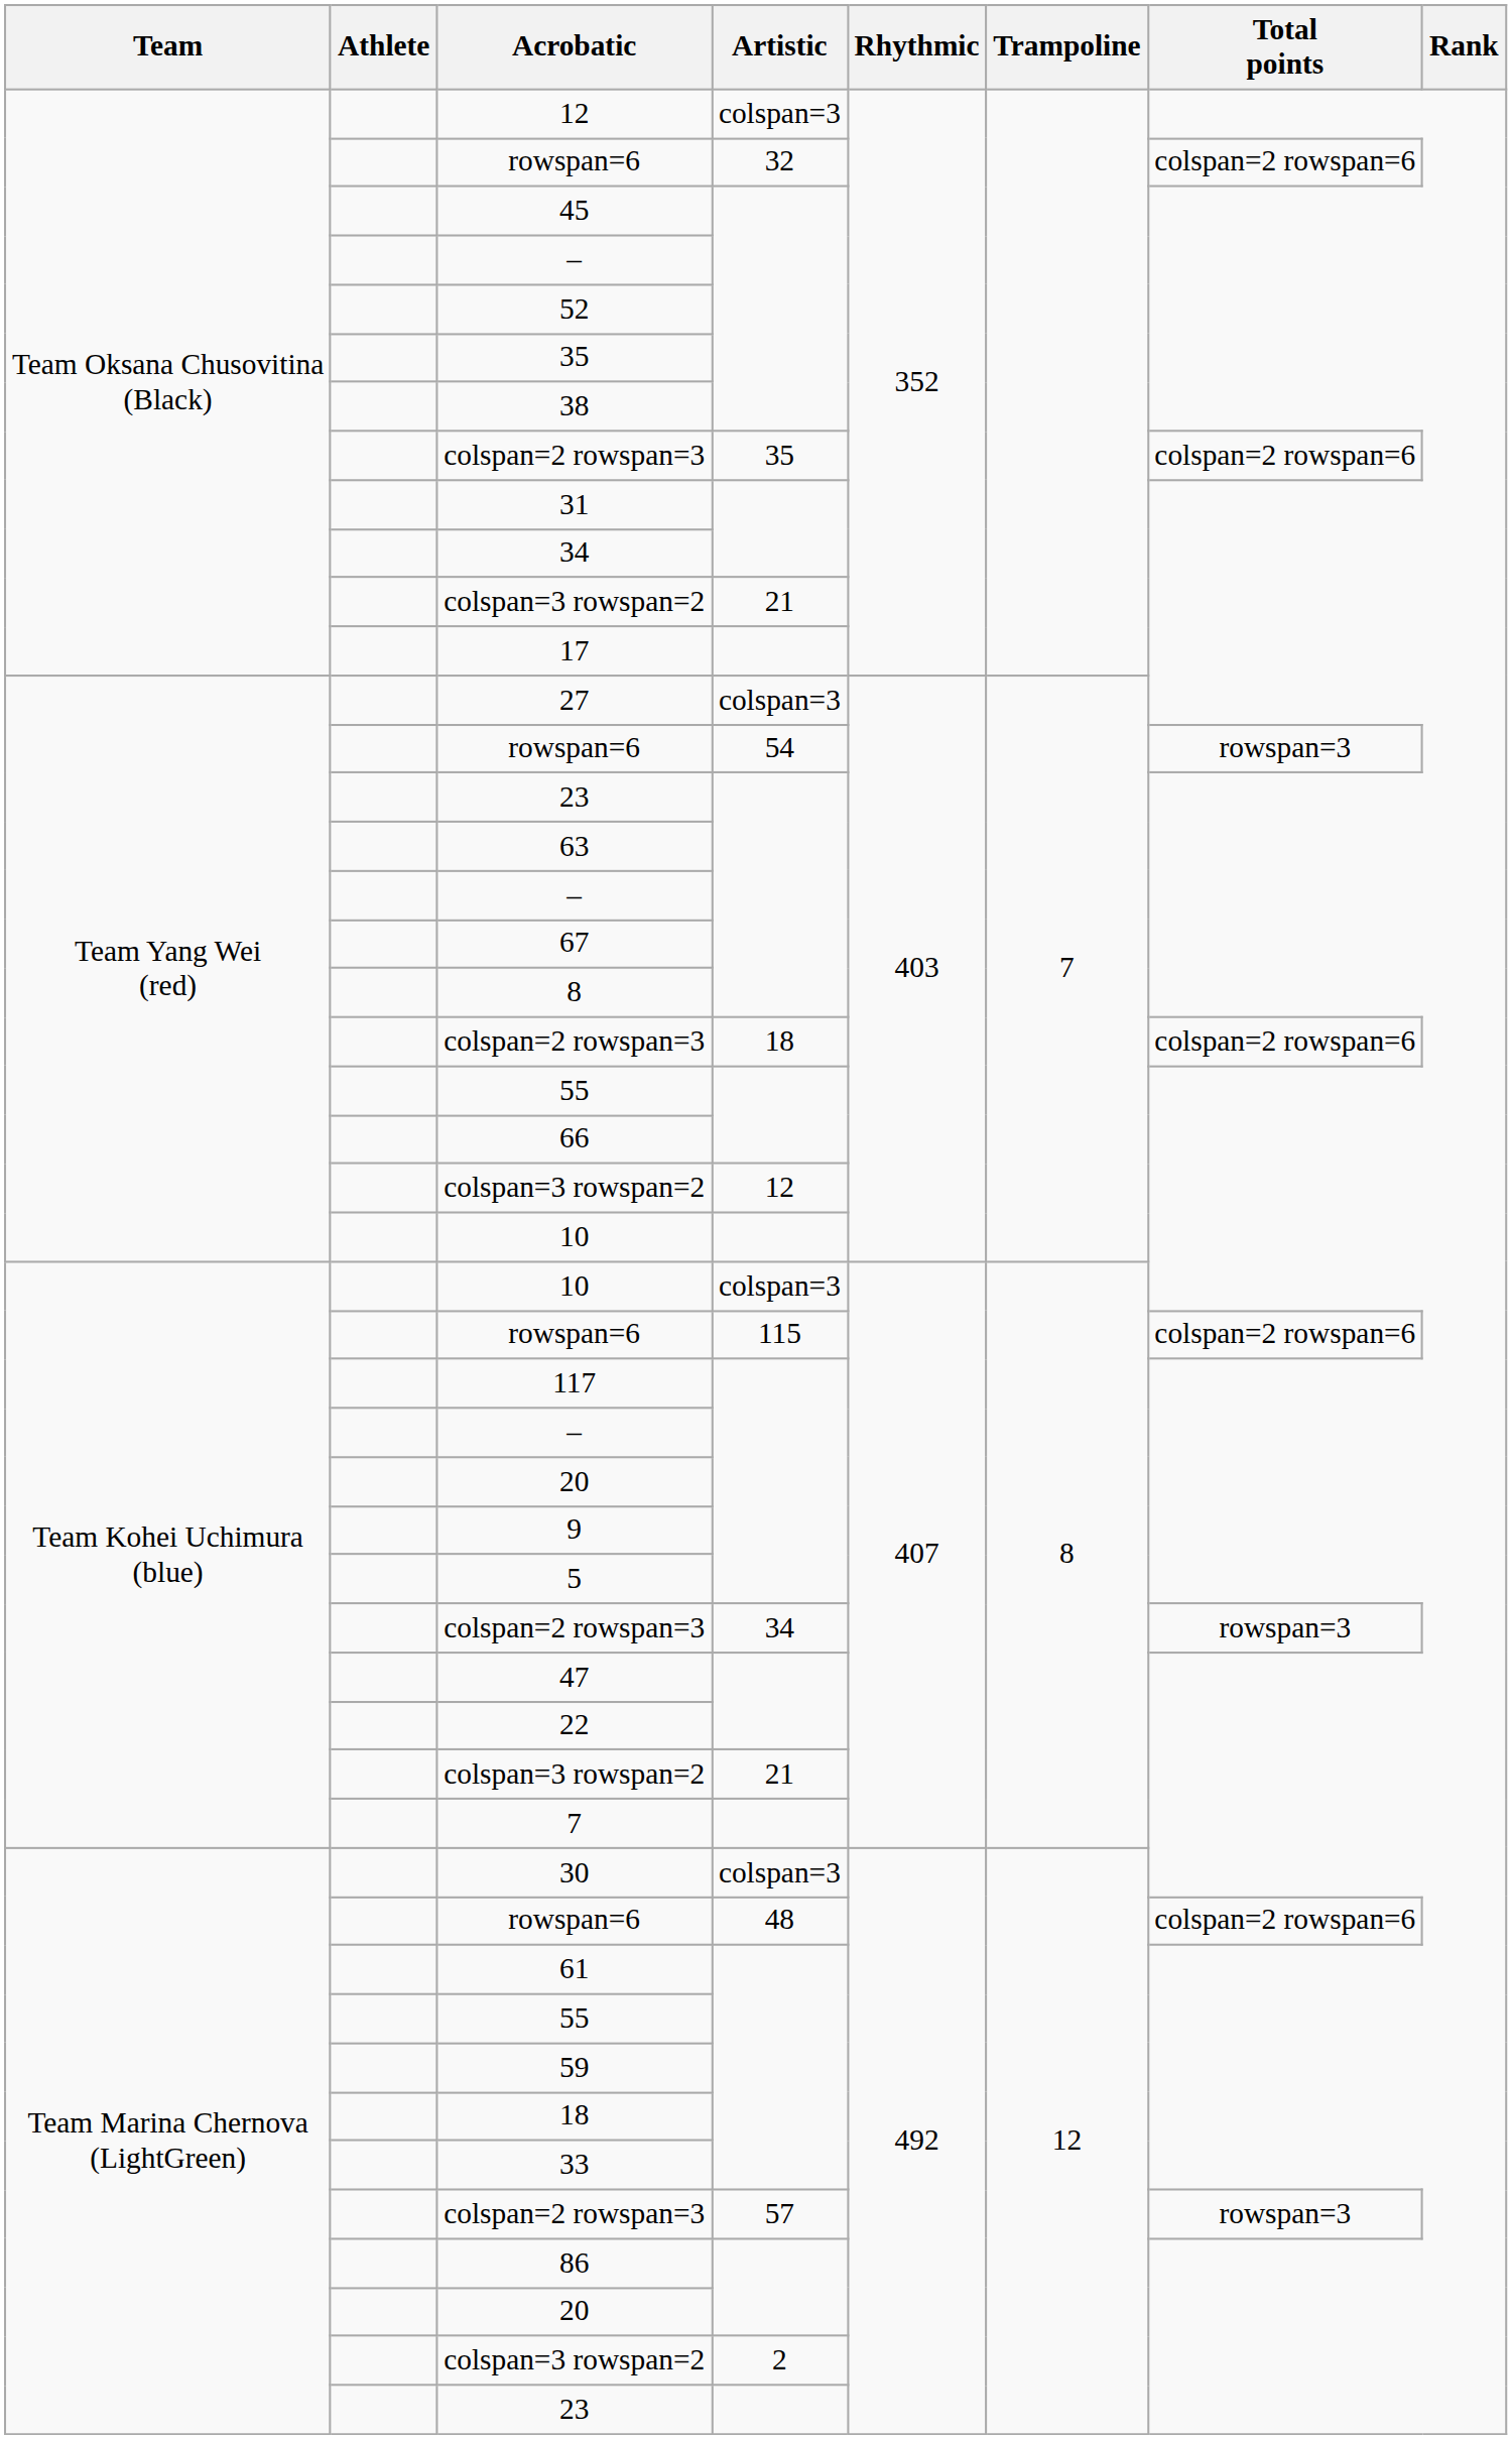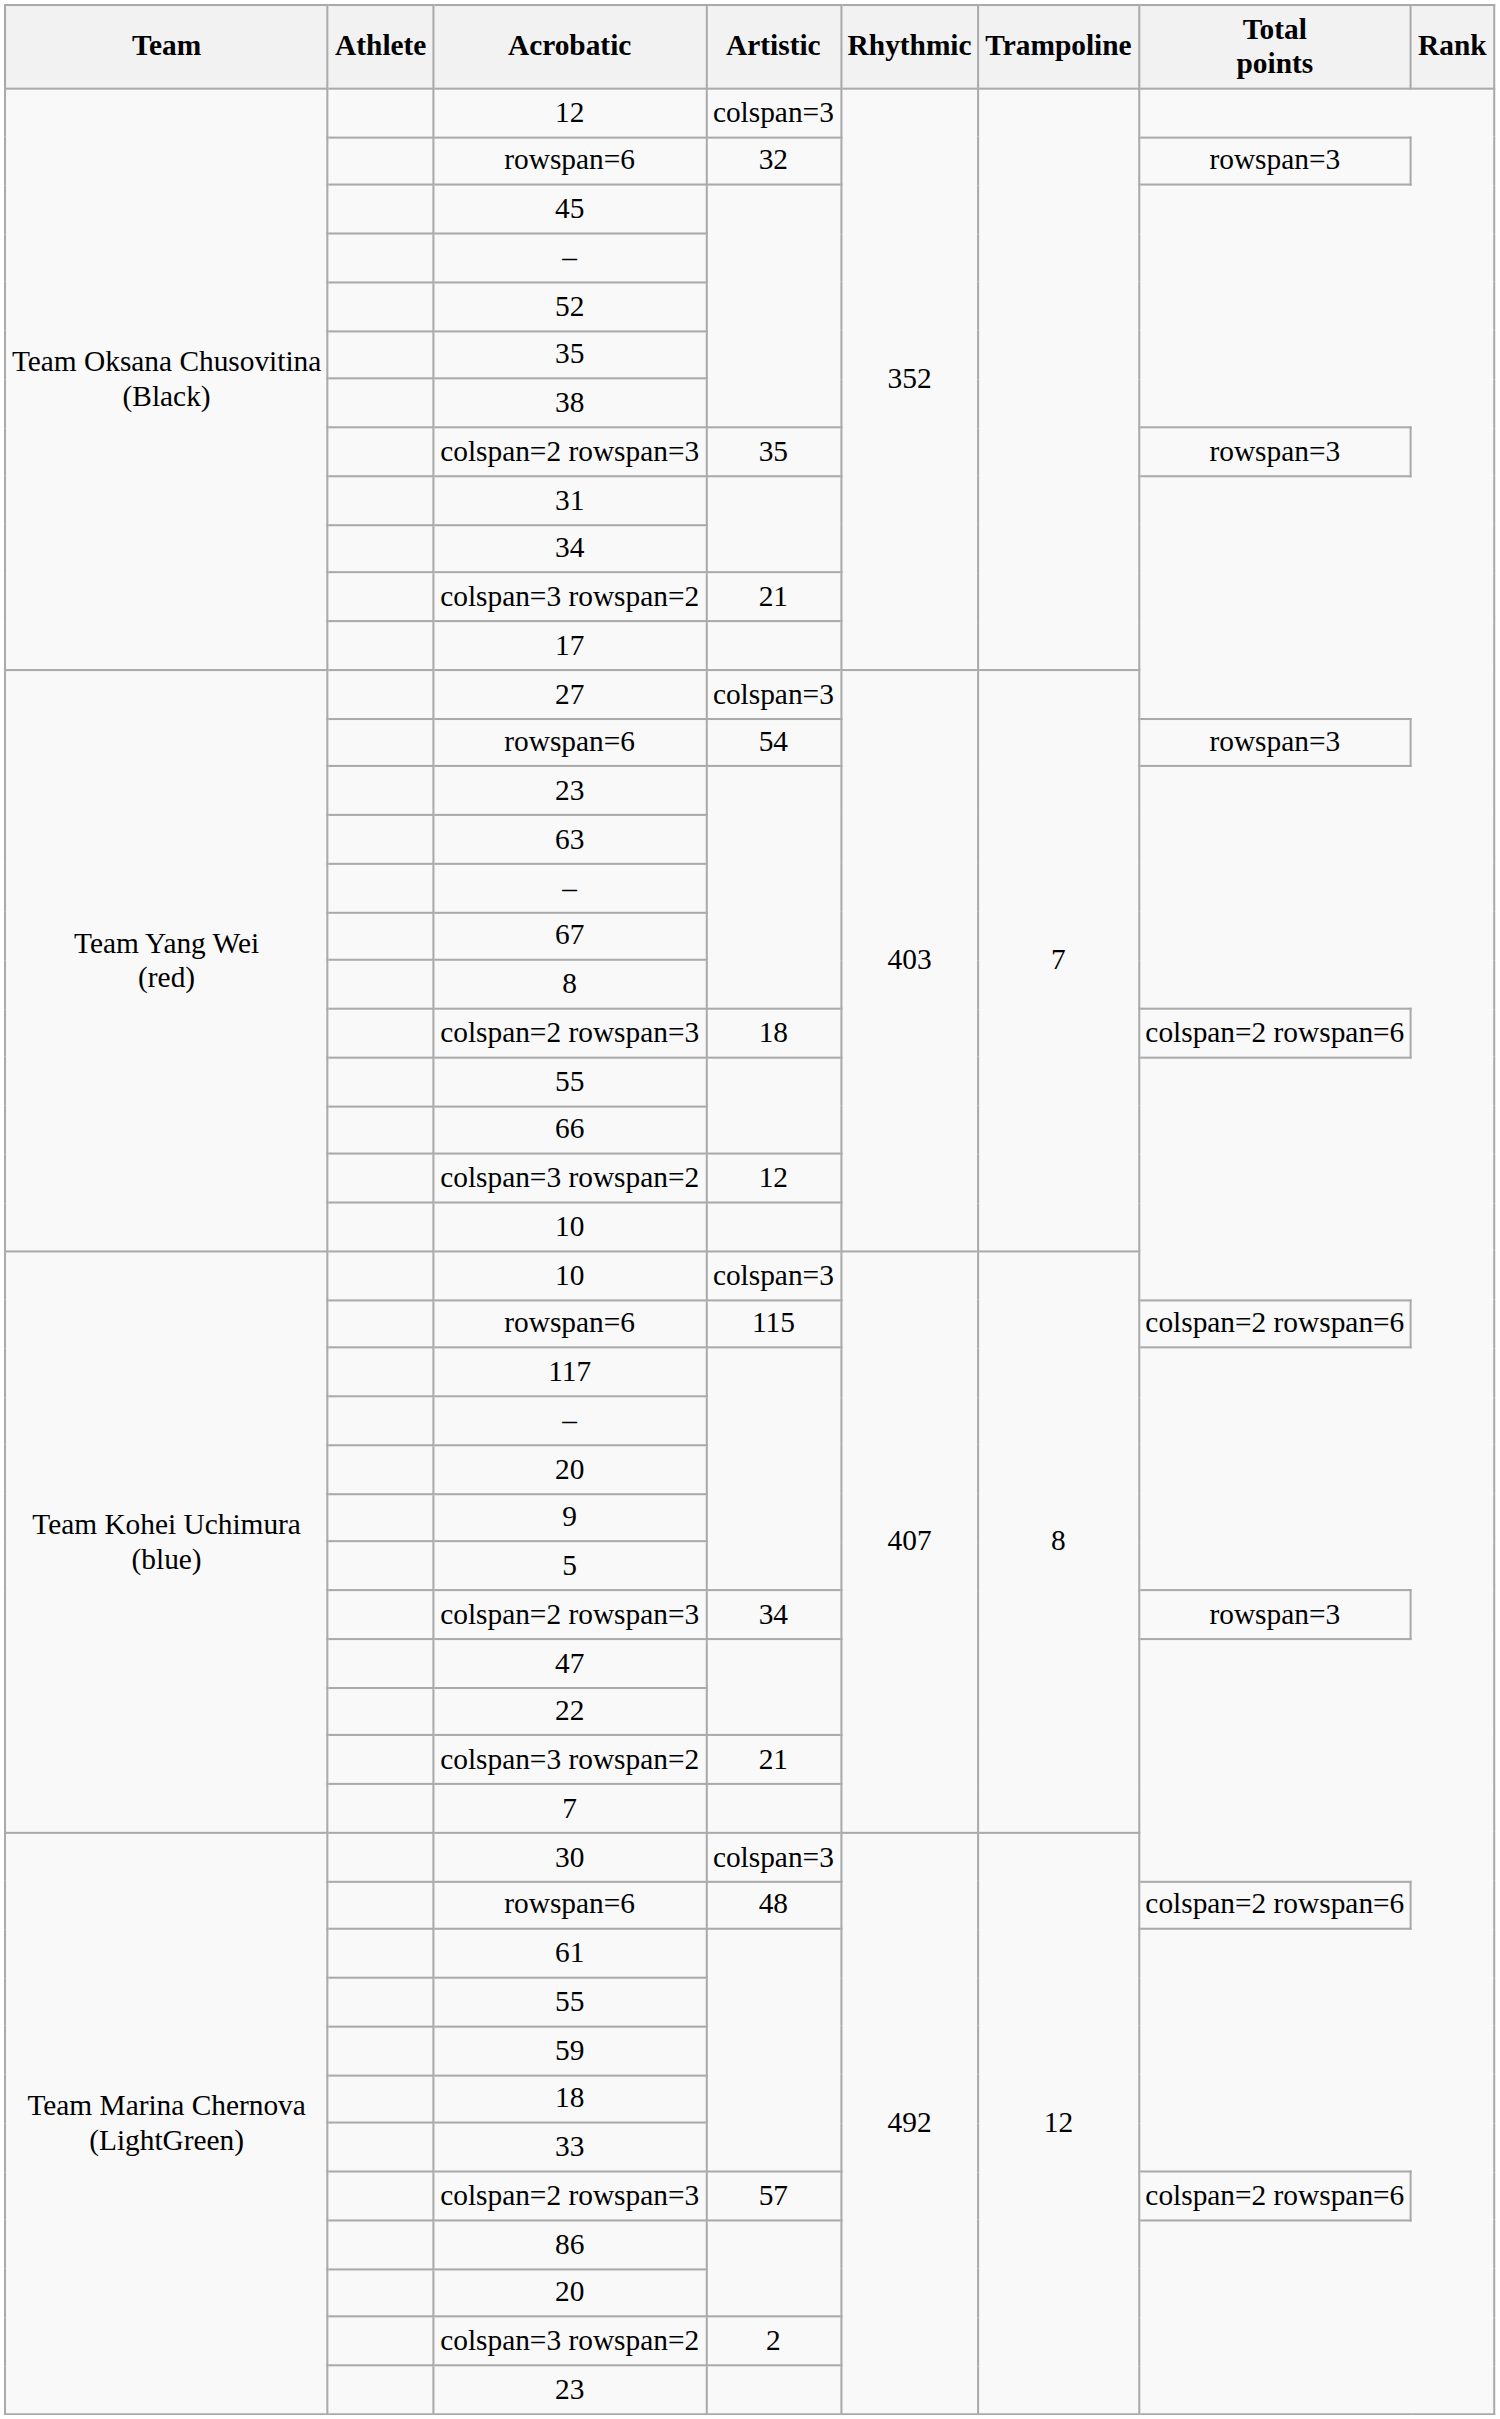Team Oksana Chusovitina (Black) / rowspan=6 | Total points: colspan=2 rowspan=6 -> rowspan=3
Team Oksana Chusovitina (Black) / colspan=2 rowspan=3 | Total points: colspan=2 rowspan=6 -> rowspan=3
Team Marina Chernova (LightGreen) / colspan=2 rowspan=3 | Total points: rowspan=3 -> colspan=2 rowspan=6
